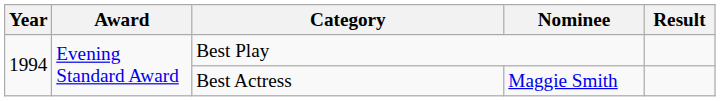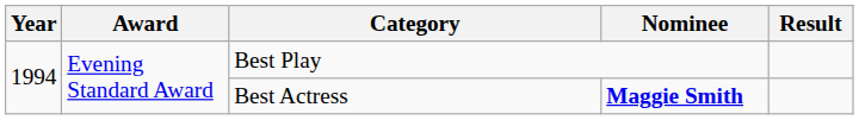Best Actress | Nominee: normal -> bold
